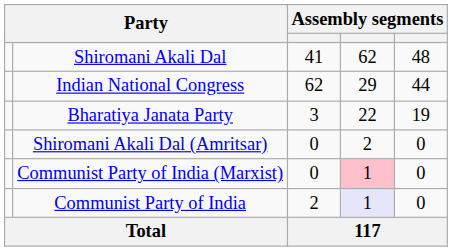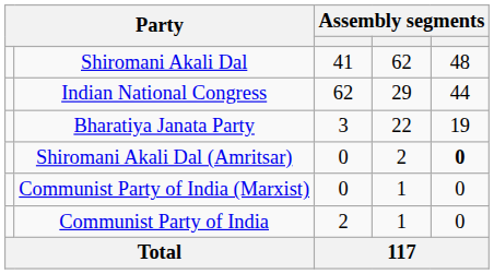Shiromani Akali Dal (Amritsar) | column 5: normal -> bold
Communist Party of India (Marxist) | column 4: pink background -> no background
Communist Party of India | column 4: lavender background -> no background
